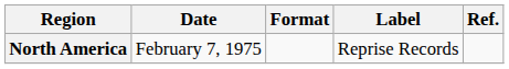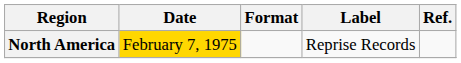North America | Date: no background -> gold background
